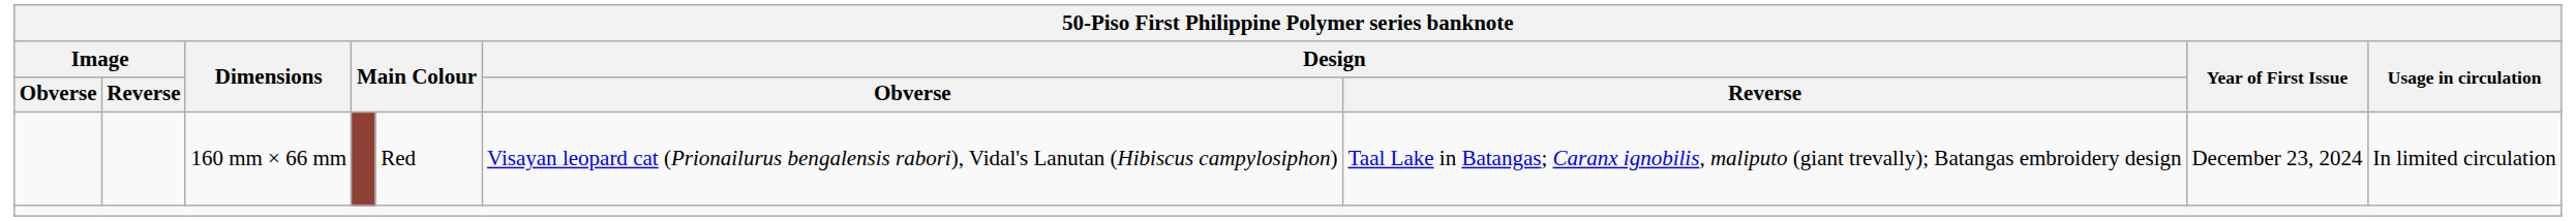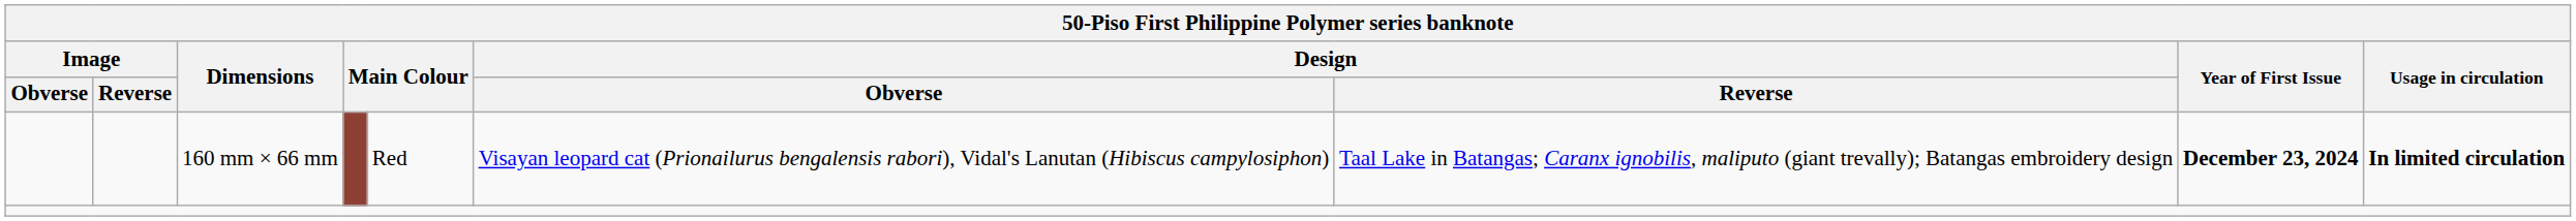160 mm × 66 mm | Year of First Issue: normal -> bold
160 mm × 66 mm | Usage in circulation: normal -> bold
